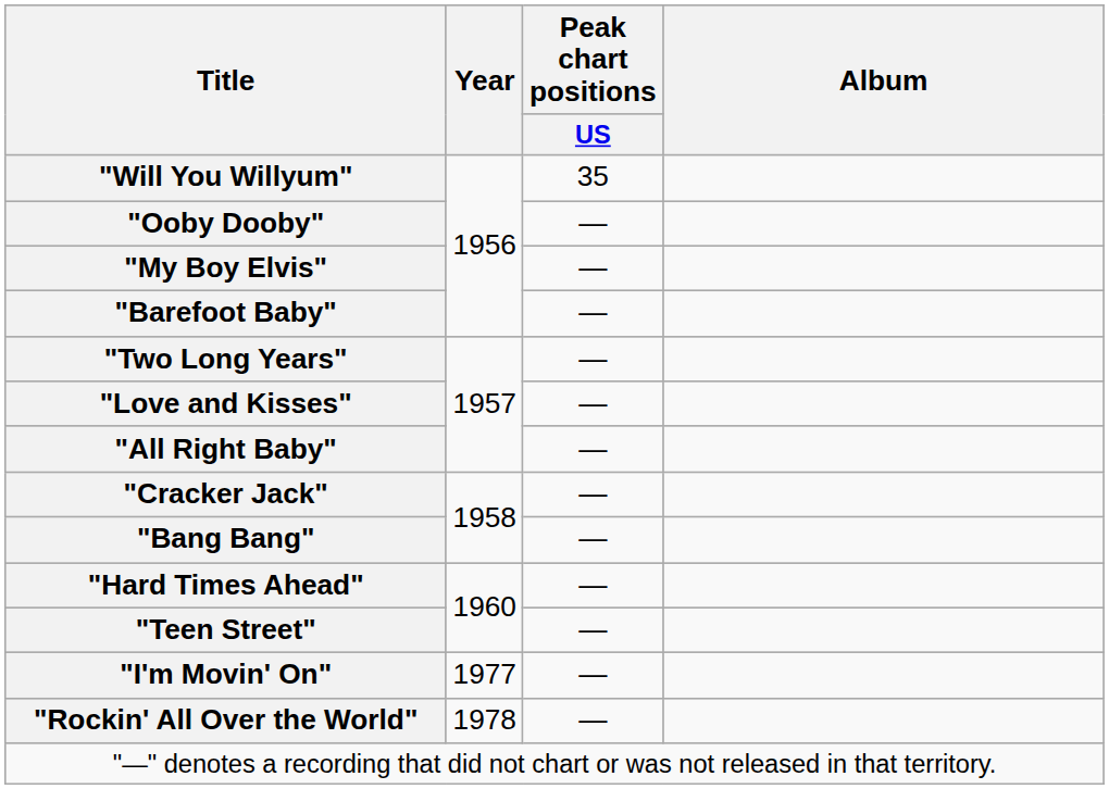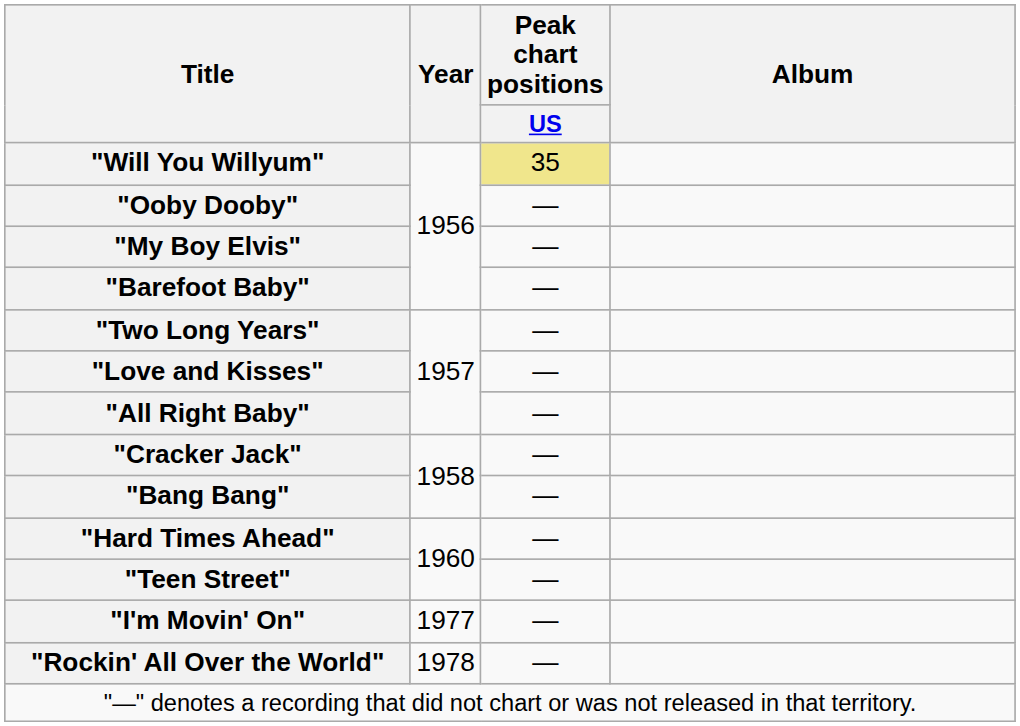"Will You Willyum" | Peak chart positions / US: no background -> khaki background
